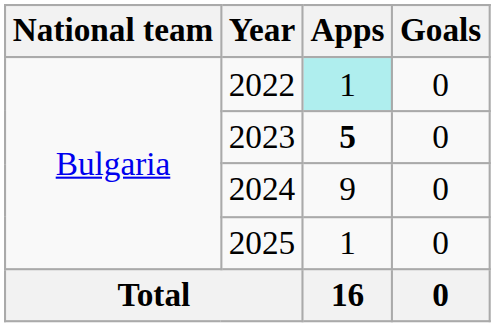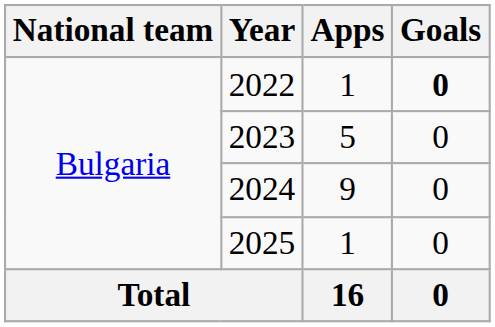2022 | Apps: paleturquoise background -> no background
2022 | Goals: normal -> bold
2023 | Apps: bold -> normal
